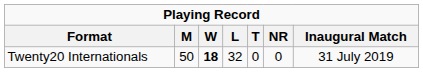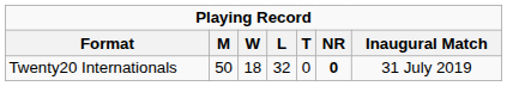Twenty20 Internationals | W: bold -> normal
Twenty20 Internationals | NR: normal -> bold
